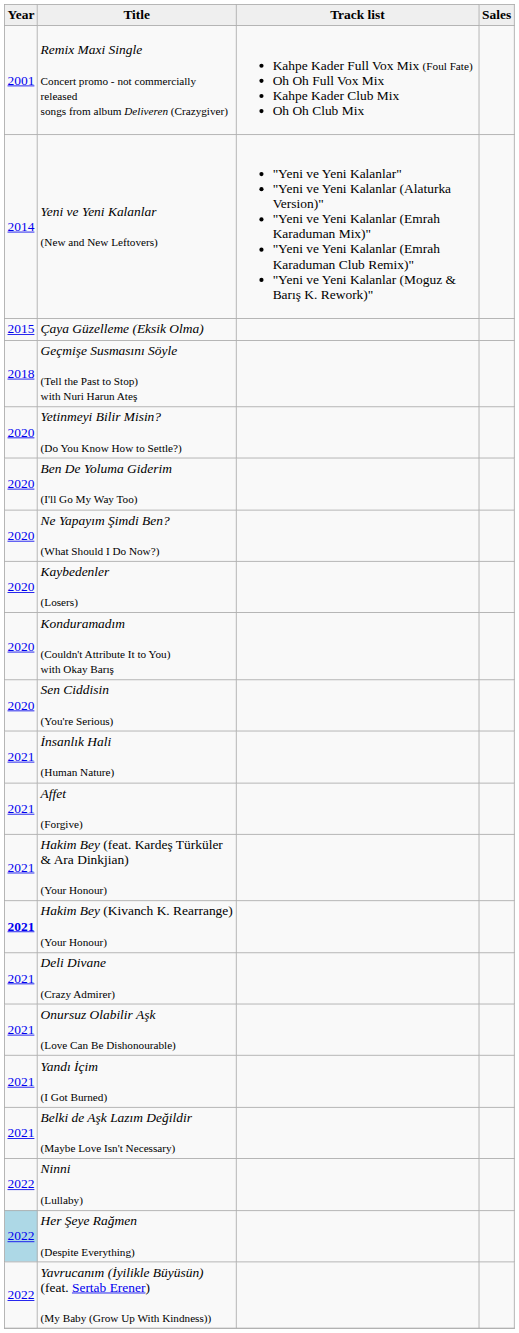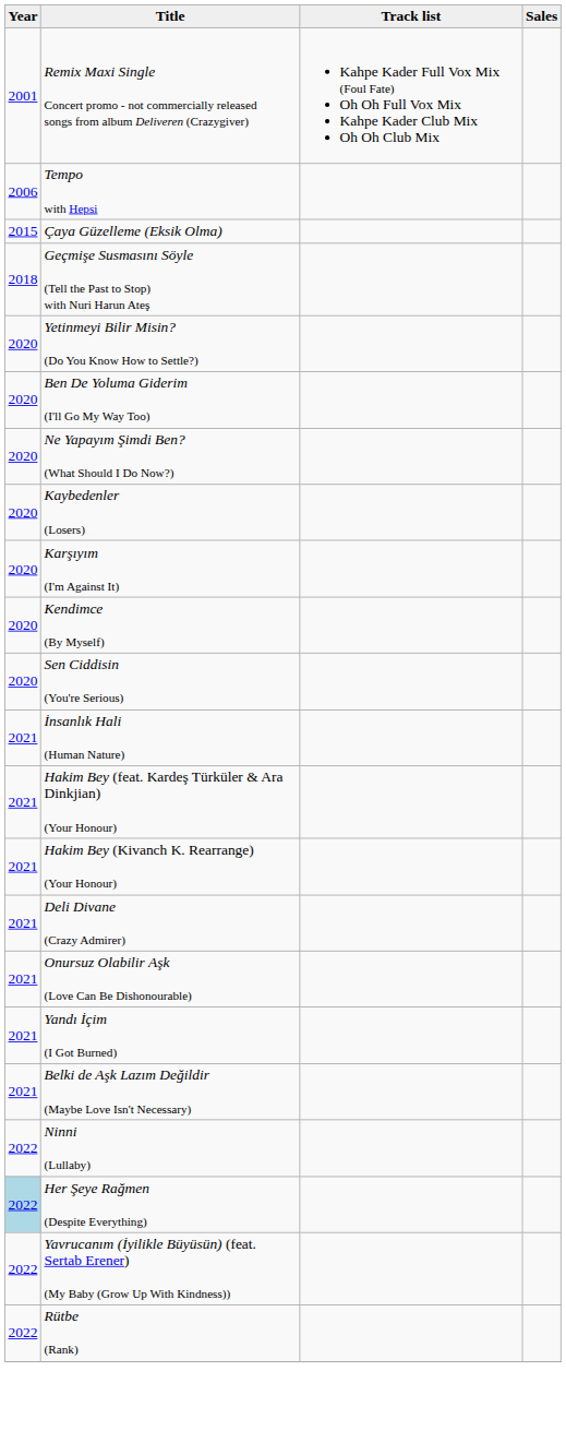+ row: 2006 | Tempo with Hepsi
- row: 2014 | Yeni ve Yeni Kalanlar (New and New Leftovers) | "Yeni ve Yeni Kalanlar" "Yeni ve Yeni Kalanlar (Alaturka Version)" "Yeni ve Yeni Kalanlar (Emrah Karaduman Mix)" "Yeni ve Yeni Kalanlar (Emrah Karaduman Club Remix)" "Yeni ve Yeni Kalanlar (Moguz & Barış K. Rework)"
- row: 2020 | Konduramadım (Couldn't Attribute It to You) with Okay Barış
+ row: 2020 | Karşıyım (I'm Against It)
+ row: 2020 | Kendimce (By Myself)
- row: 2021 | Affet (Forgive)
Hakim Bey (Kivanch K. Rearrange) (Your Honour) | Year: bold -> normal
+ row: 2022 | Rütbe (Rank)
